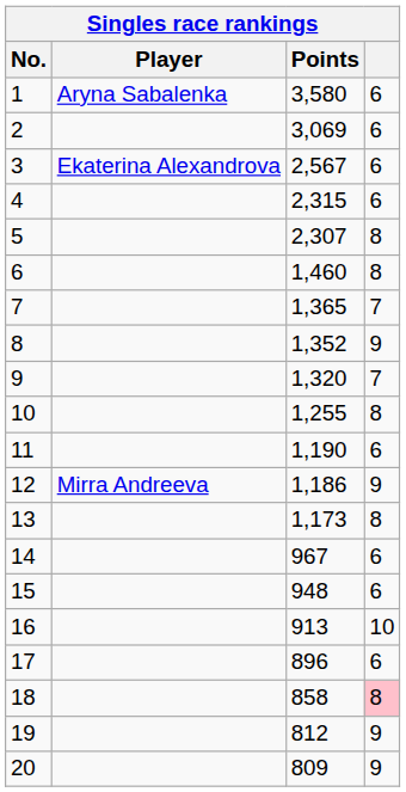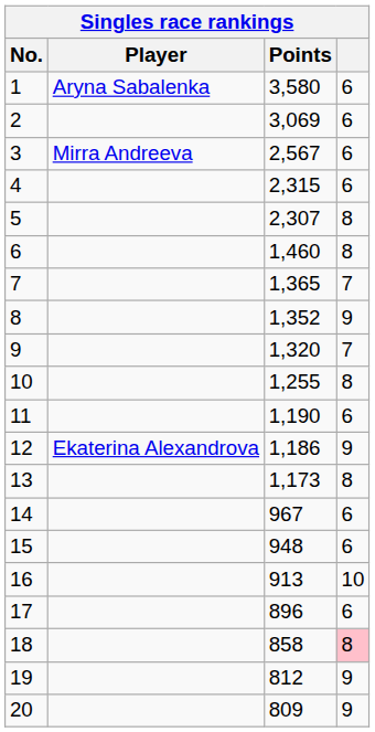3 | Player: Ekaterina Alexandrova -> Mirra Andreeva
12 | Player: Mirra Andreeva -> Ekaterina Alexandrova
